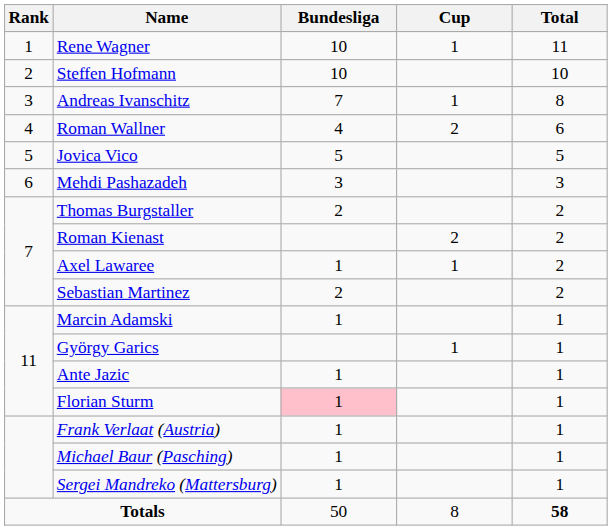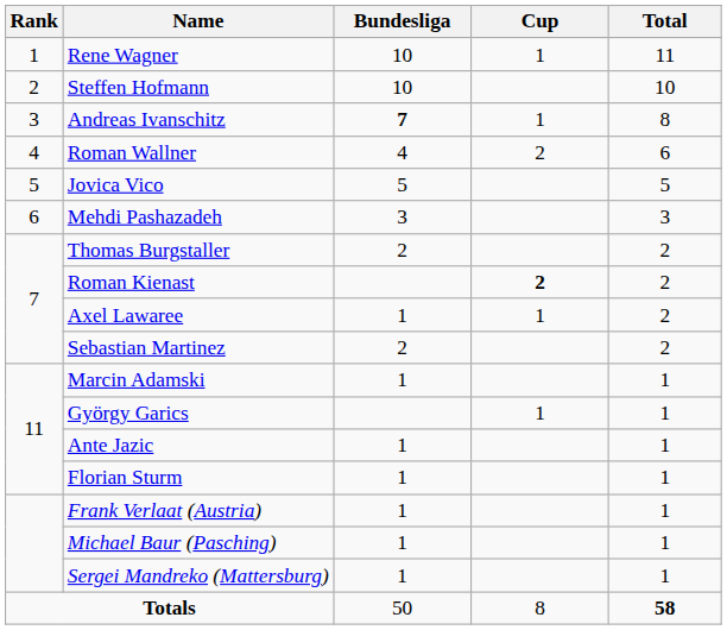Andreas Ivanschitz | Bundesliga: normal -> bold
Roman Kienast | Cup: normal -> bold
Florian Sturm | Bundesliga: pink background -> no background
